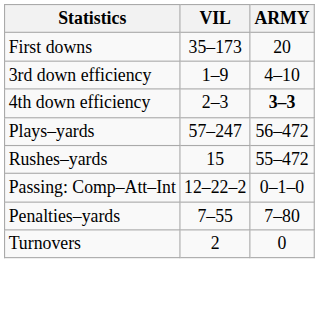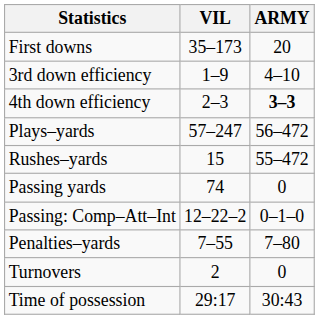+ row: Passing yards | 74 | 0
+ row: Time of possession | 29:17 | 30:43
